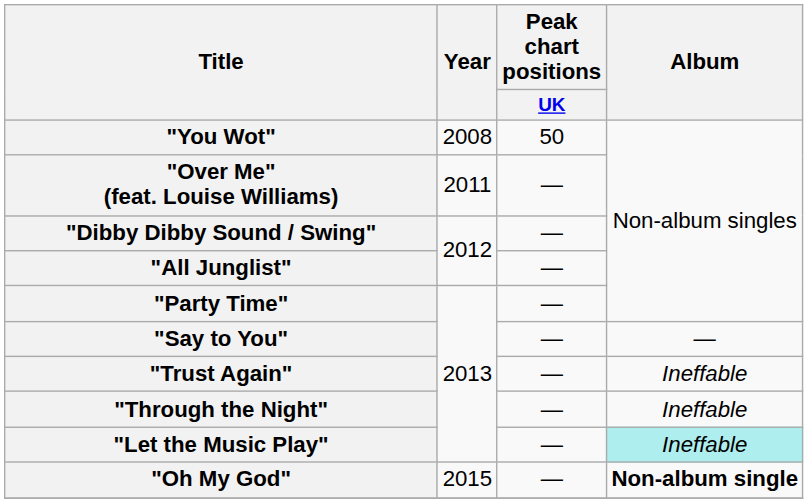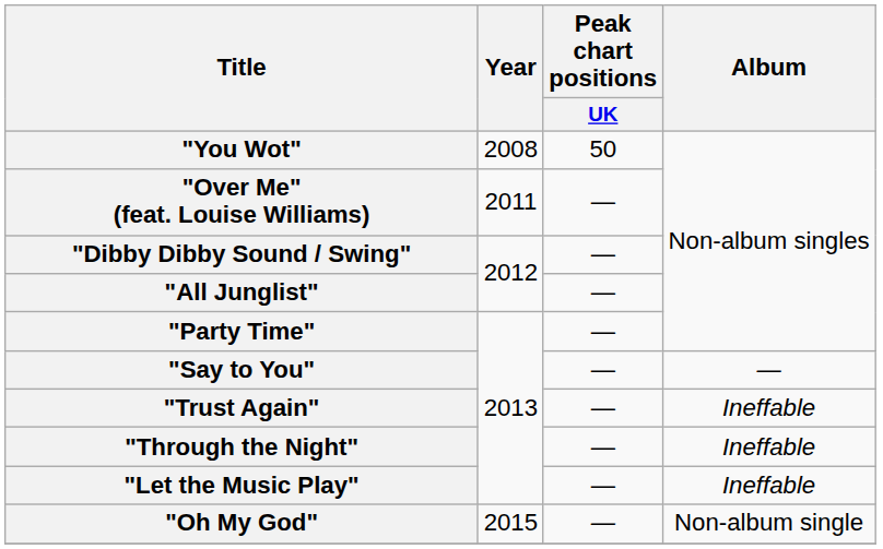"Let the Music Play" | Album: paleturquoise background -> no background
"Oh My God" | Album: bold -> normal
